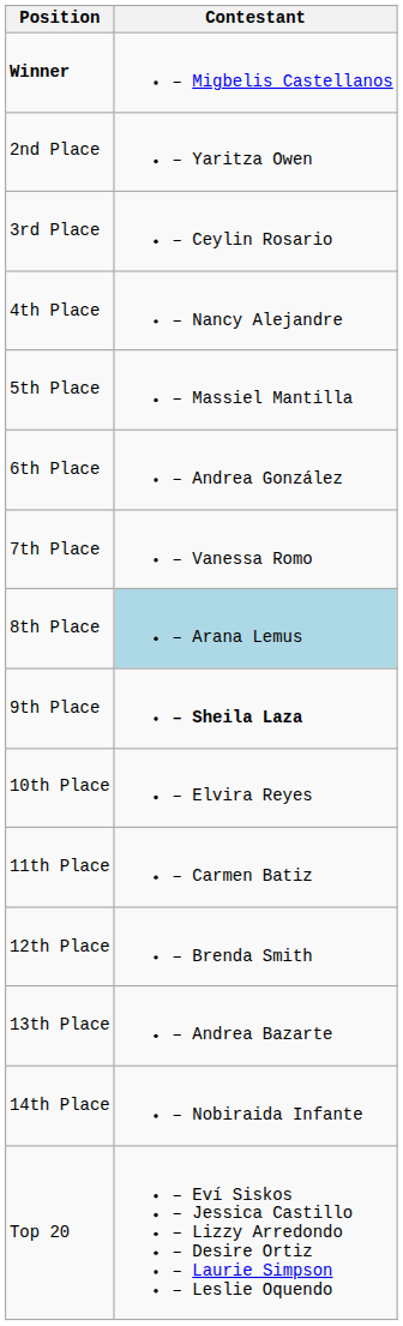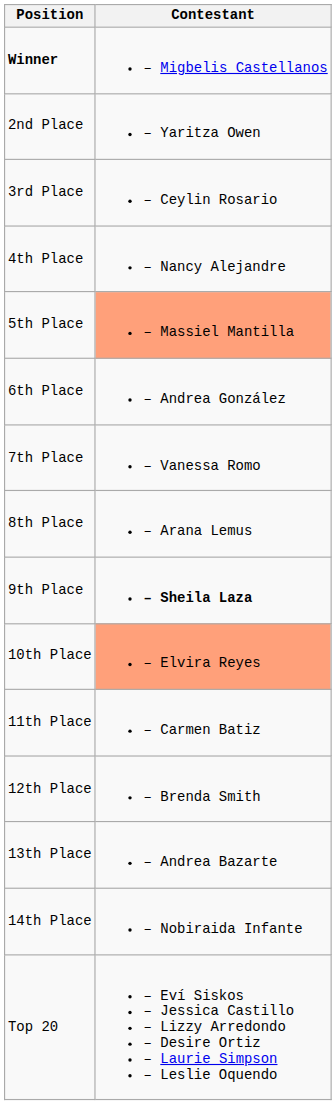5th Place | Contestant: no background -> lightsalmon background
8th Place | Contestant: lightblue background -> no background
10th Place | Contestant: no background -> lightsalmon background
